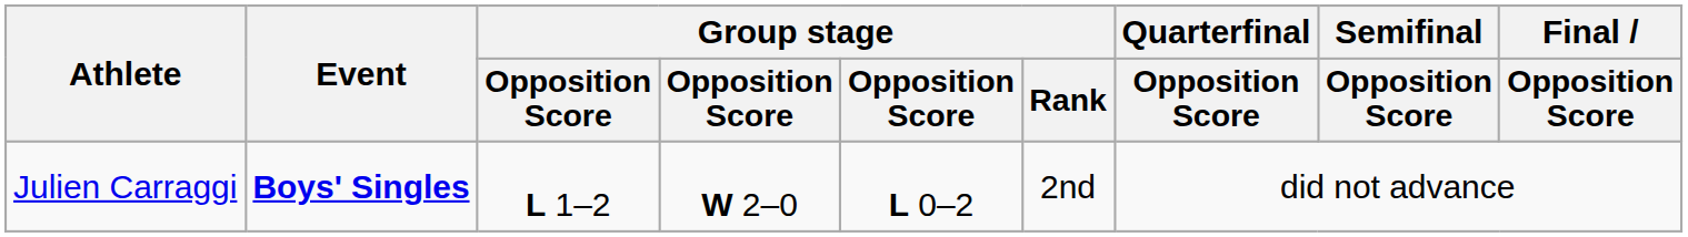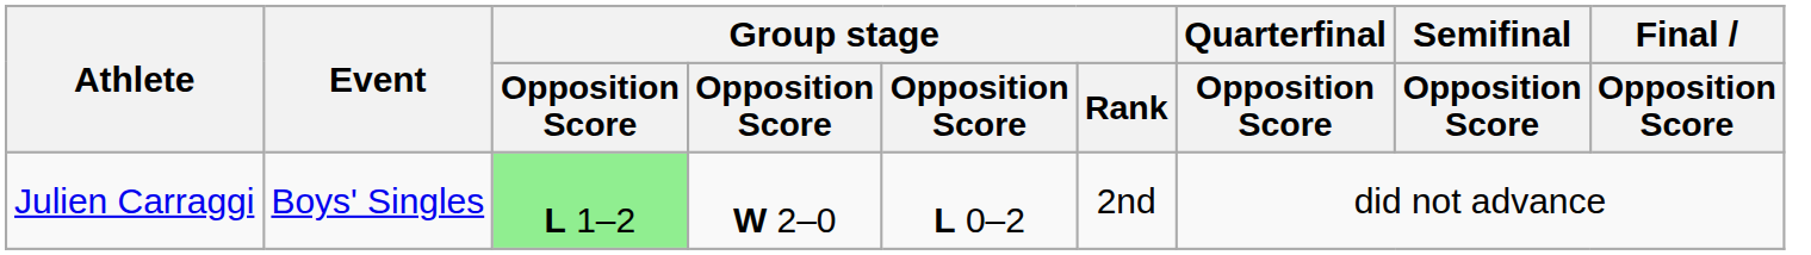Julien Carraggi | Event: bold -> normal
Julien Carraggi | column 3: no background -> lightgreen background
